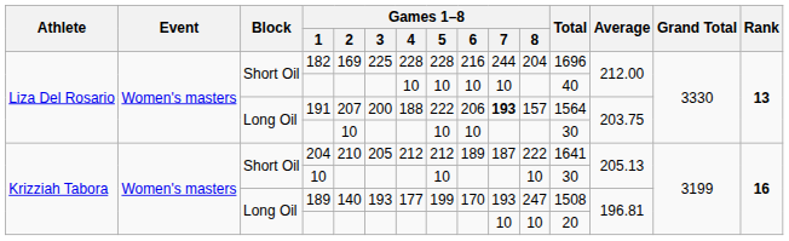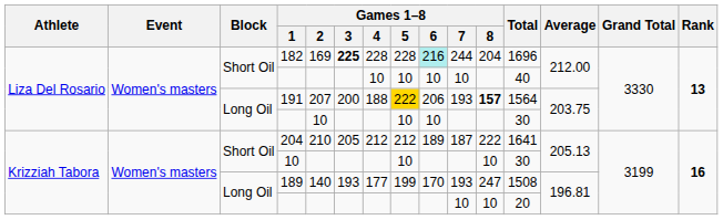182 | Games 1–8 / 3: normal -> bold
182 | Games 1–8 / 6: no background -> paleturquoise background
191 | Games 1–8 / 5: no background -> gold background
191 | Games 1–8 / 7: bold -> normal
191 | Games 1–8 / 8: normal -> bold
